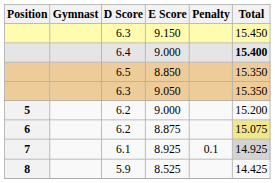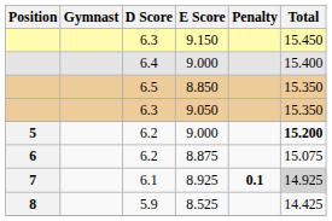6.4 / 9.000 | Total: bold -> normal
6.2 / 9.000 | Total: normal -> bold
8.875 | Total: khaki background -> no background
8.925 | Penalty: normal -> bold
